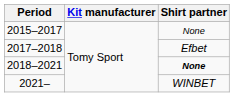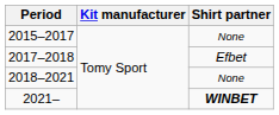2018–2021 | Shirt partner: bold -> normal
2021– | Shirt partner: normal -> bold
